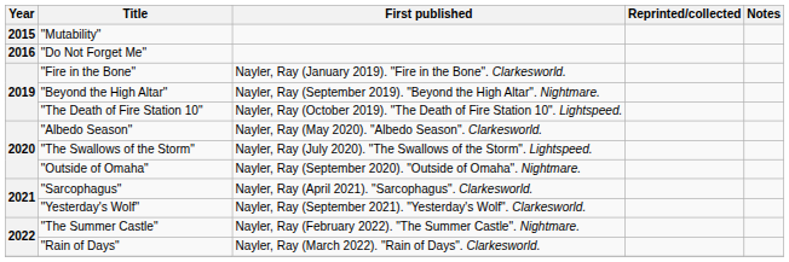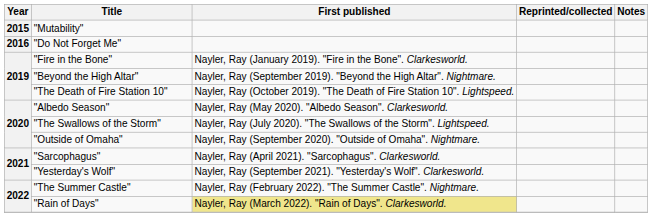"Rain of Days" | First published: no background -> khaki background
